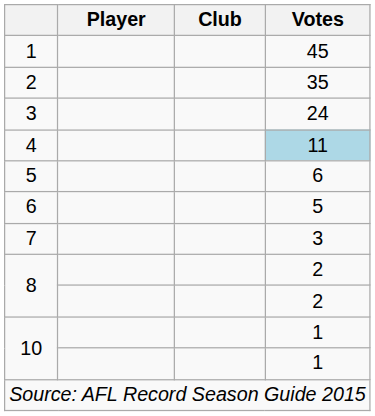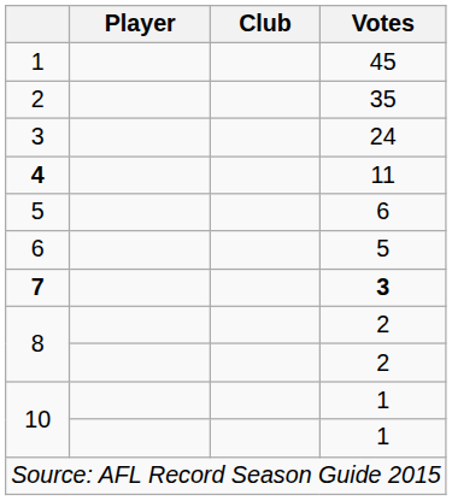4 | column 1: normal -> bold
4 | Votes: lightblue background -> no background
7 | column 1: normal -> bold
7 | Votes: normal -> bold
